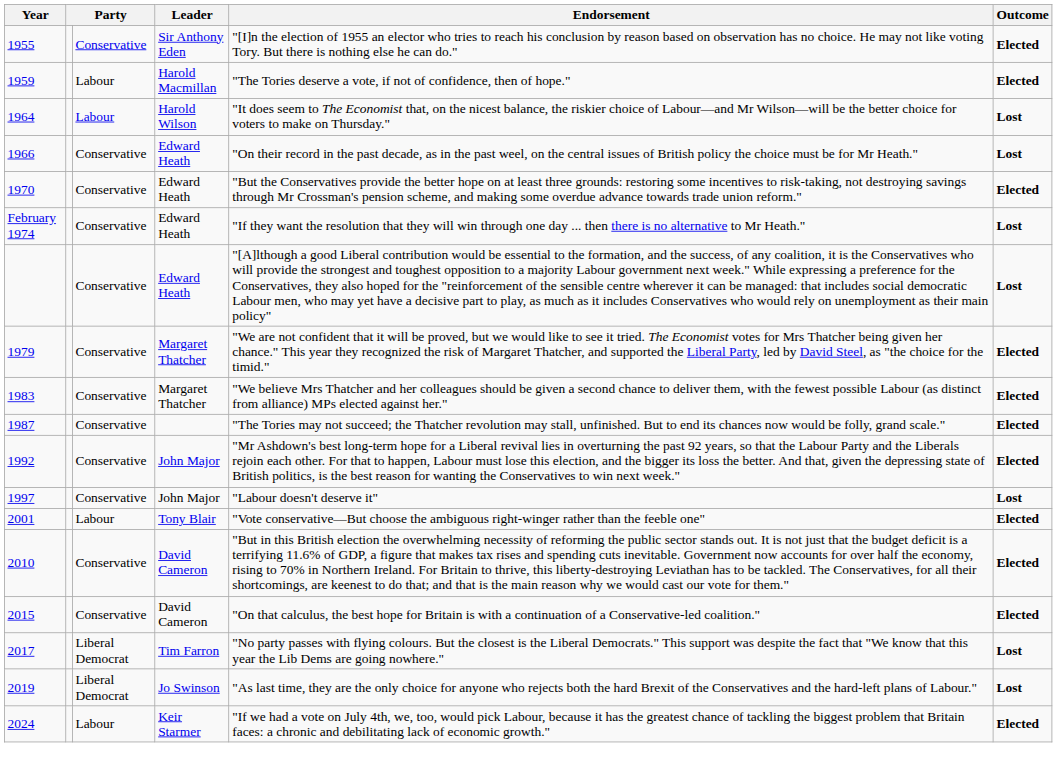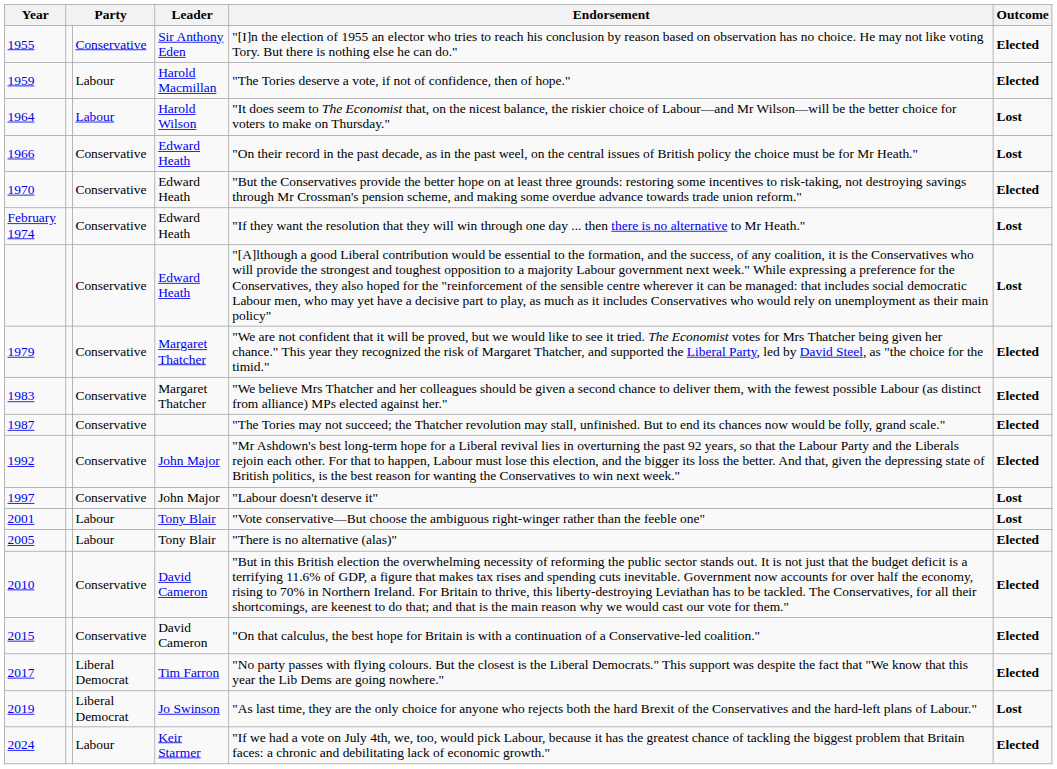2001 | Outcome: Elected -> Lost
+ row: 2005 | Labour | Tony Blair | "There is no alternative (alas)" | Elected
2017 | Outcome: Lost -> Elected
